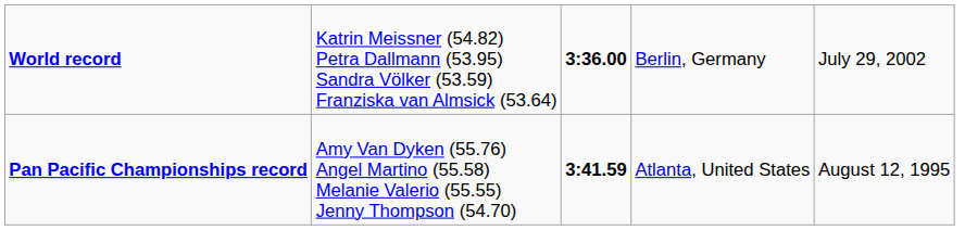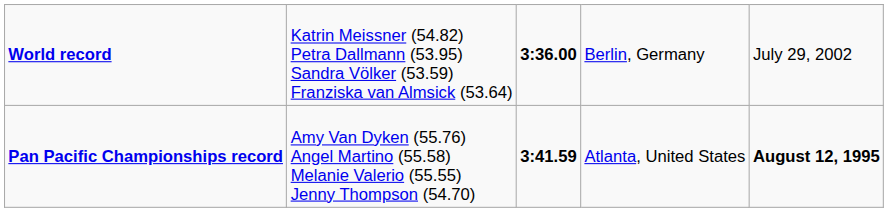Pan Pacific Championships record | column 5: normal -> bold
